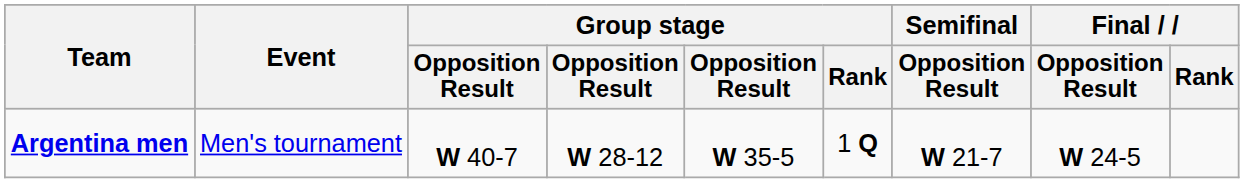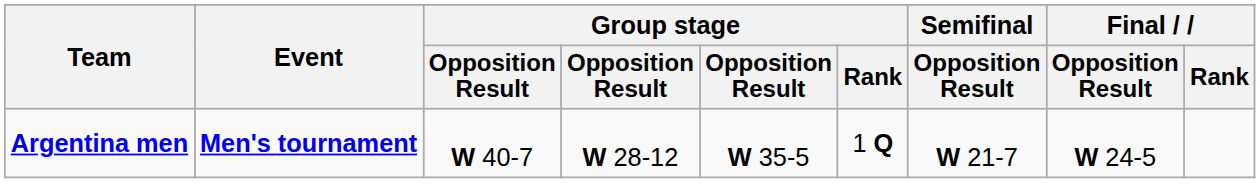Argentina men | Event: normal -> bold
